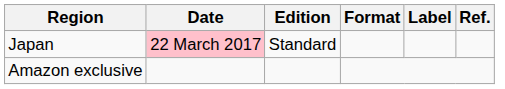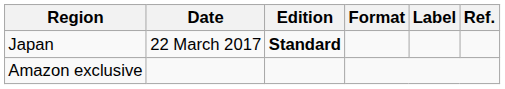Japan | Date: pink background -> no background
Japan | Edition: normal -> bold
